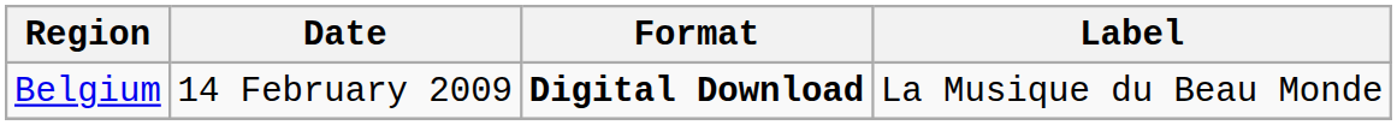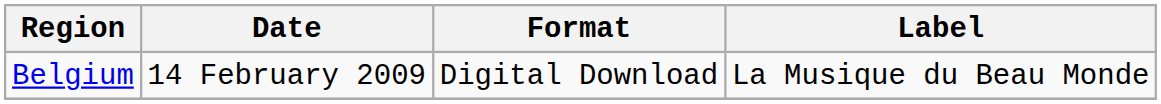Belgium | Format: bold -> normal
